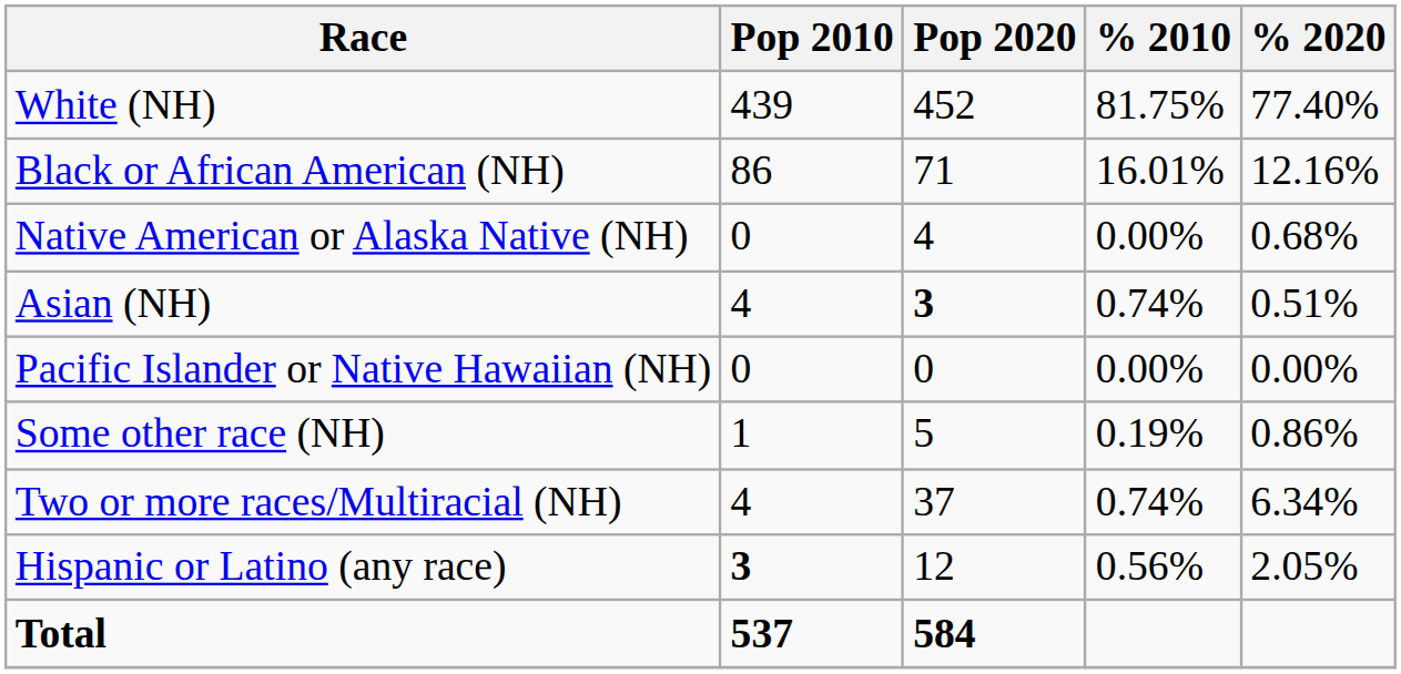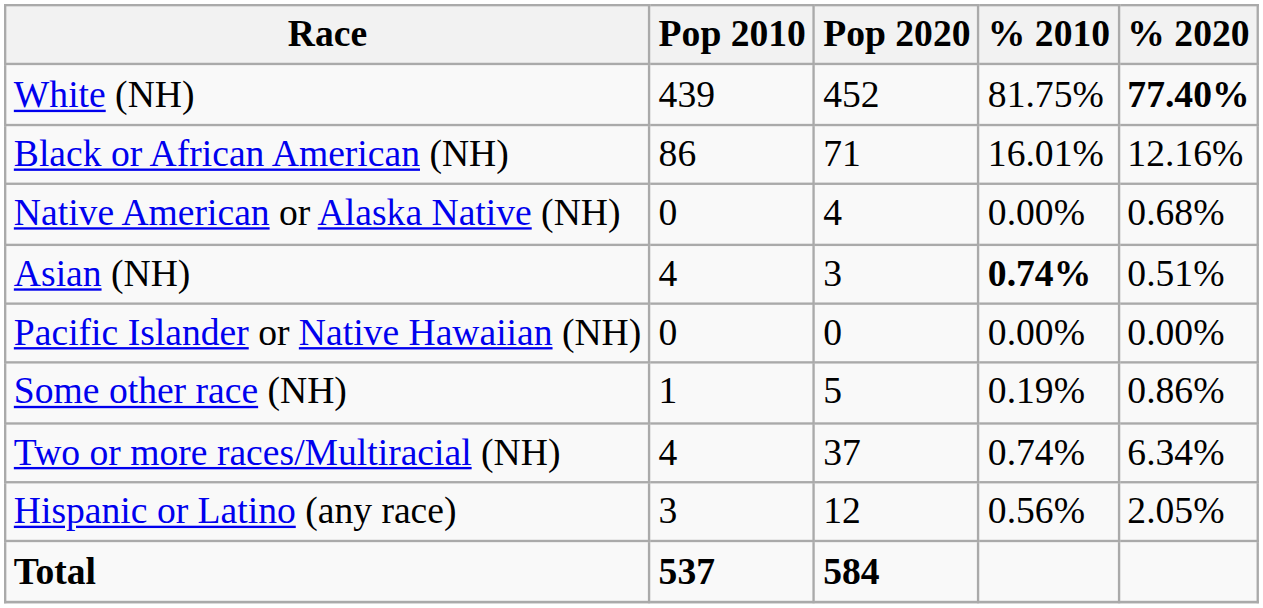White (NH) | % 2020: normal -> bold
Asian (NH) | Pop 2020: bold -> normal
Asian (NH) | % 2010: normal -> bold
Hispanic or Latino (any race) | Pop 2010: bold -> normal
